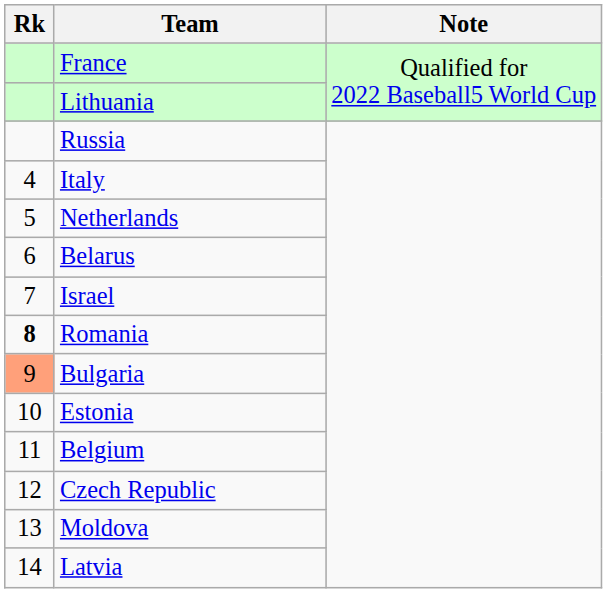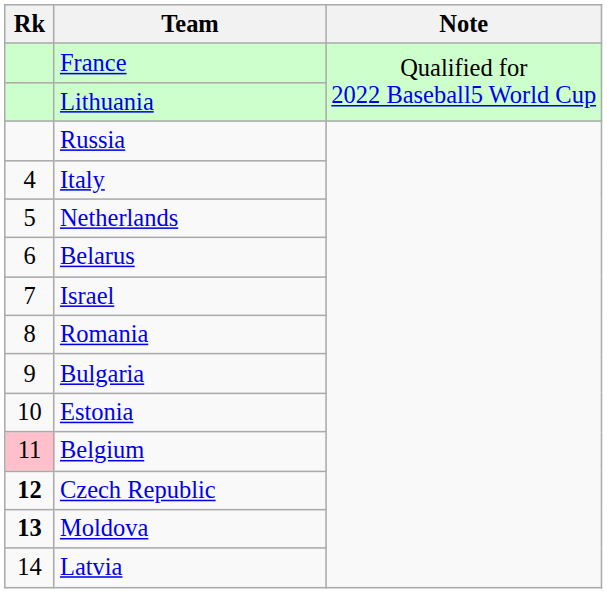Romania | Rk: bold -> normal
Bulgaria | Rk: lightsalmon background -> no background
Belgium | Rk: no background -> pink background
Czech Republic | Rk: normal -> bold
Moldova | Rk: normal -> bold
